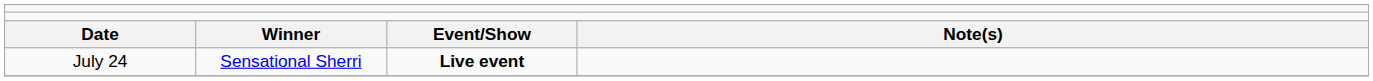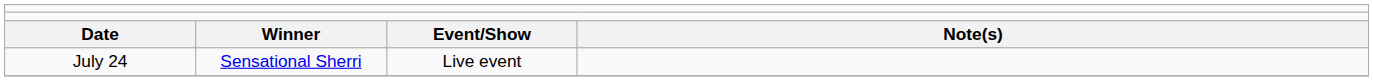July 24 | column 3: bold -> normal
